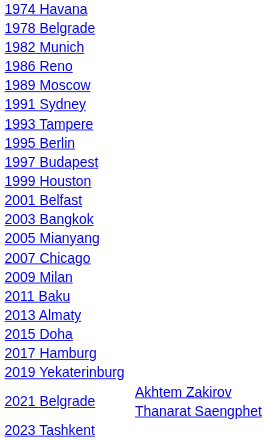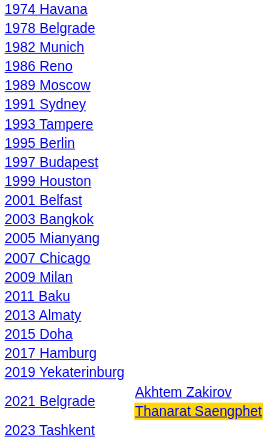2021 Belgrade / Thanarat Saengphet | column 2: no background -> gold background
